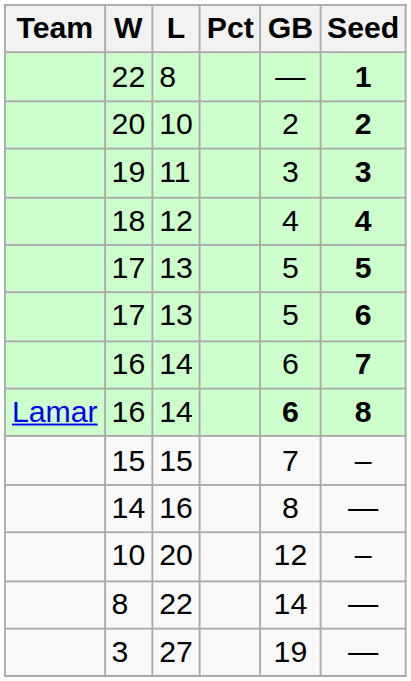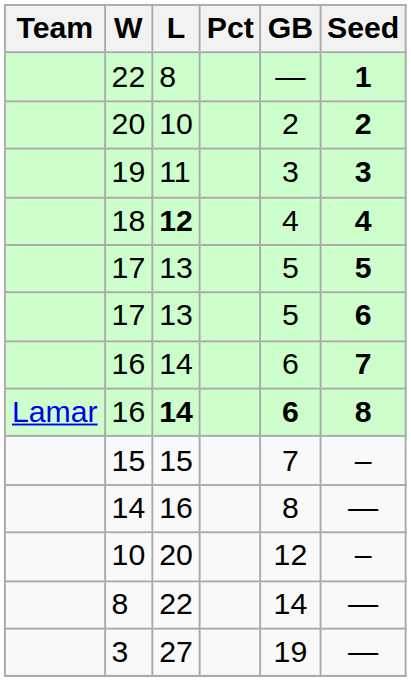18 | L: normal -> bold
Lamar / 16 | L: normal -> bold
